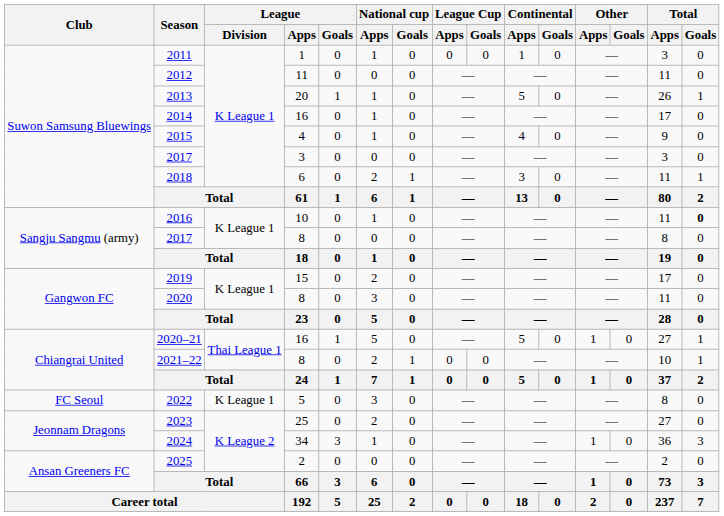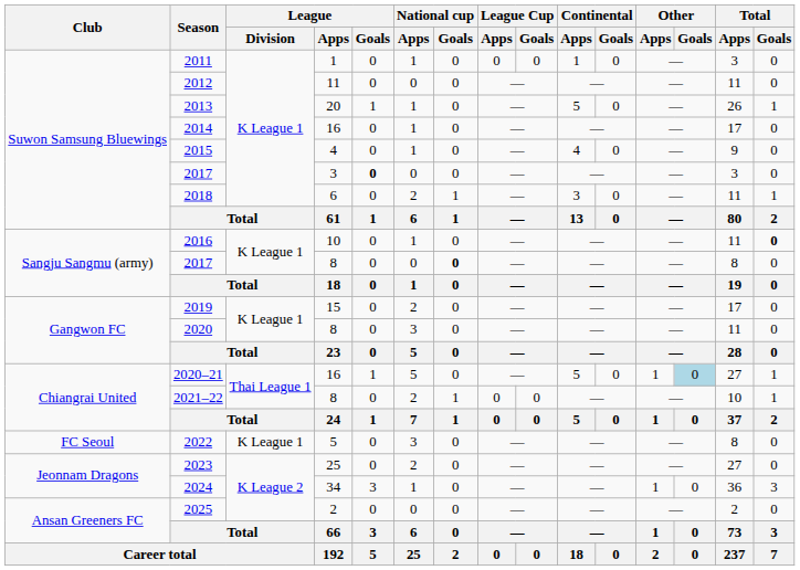2017 / 3 | League / Goals: normal -> bold
2017 / 8 | National cup / Goals: normal -> bold
2020–21 | Other / Goals: no background -> lightblue background
